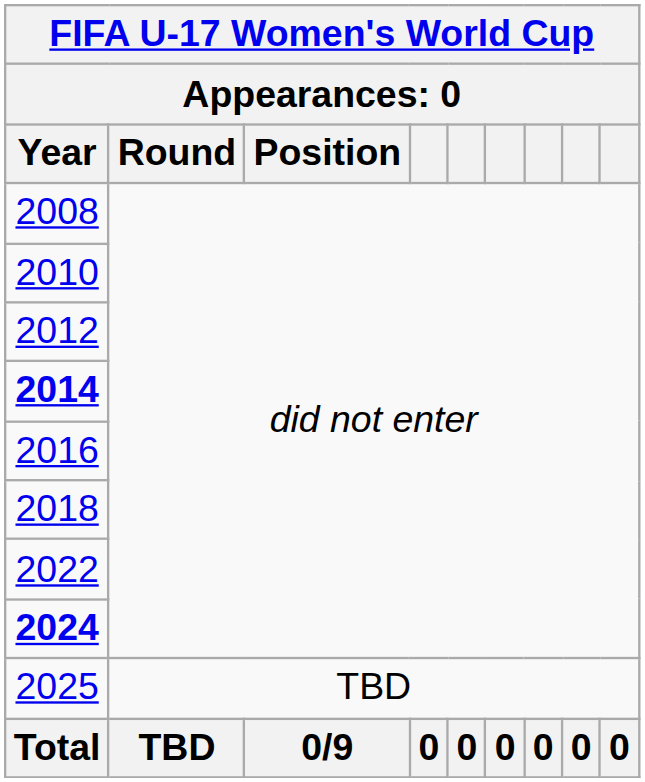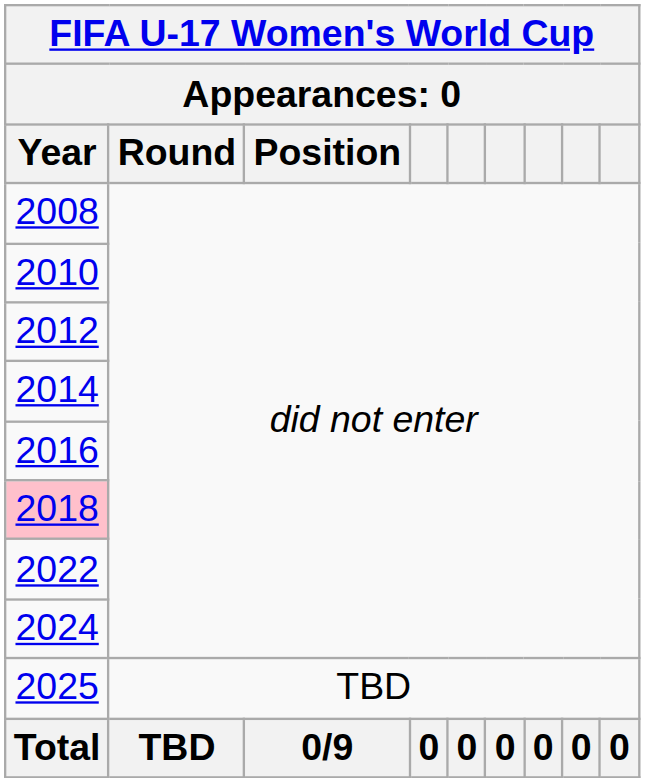2014 | Year: bold -> normal
2018 | Year: no background -> pink background
2024 | Year: bold -> normal
